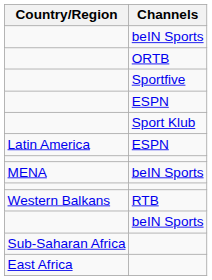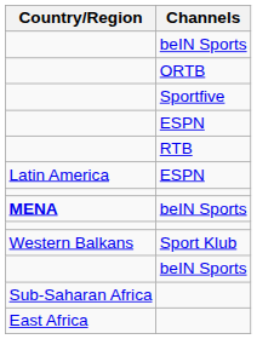row 6 | Channels: Sport Klub -> RTB
row 9 | Country/Region: normal -> bold
row 11 | Channels: RTB -> Sport Klub
